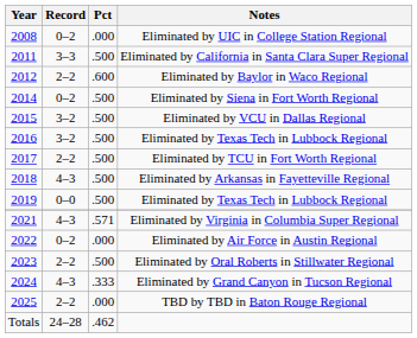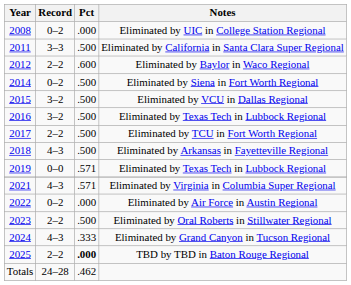2019 / Eliminated by Texas Tech in Lubbock Regional | Pct: .500 -> .571
TBD by TBD in Baton Rouge Regional | Pct: normal -> bold
